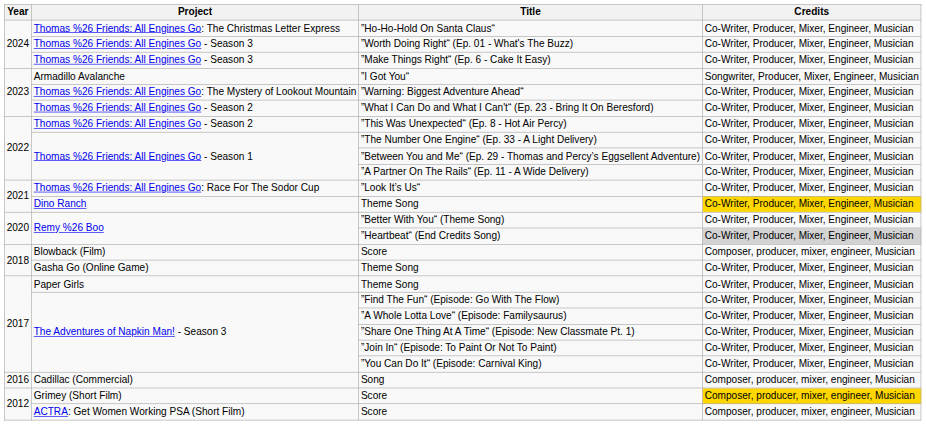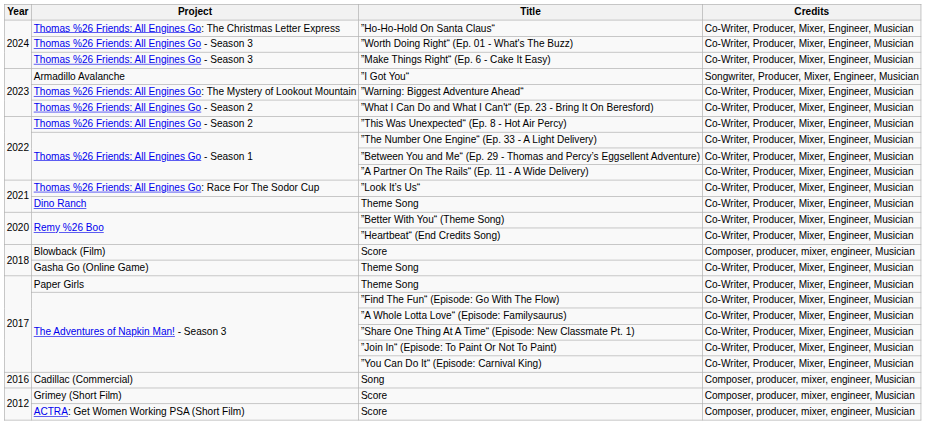Dino Ranch / Theme Song | Credits: gold background -> no background
”Heartbeat“ (End Credits Song) | Credits: lightgrey background -> no background
Grimey (Short Film) / Score | Credits: gold background -> no background
